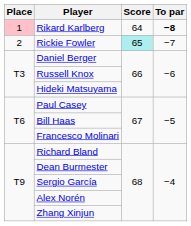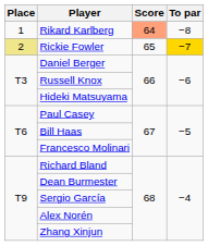Rikard Karlberg | Place: pink background -> no background
Rikard Karlberg | Score: no background -> lightsalmon background
Rikard Karlberg | To par: bold -> normal
Rickie Fowler | Place: no background -> khaki background
Rickie Fowler | Score: paleturquoise background -> no background
Rickie Fowler | To par: no background -> gold background
